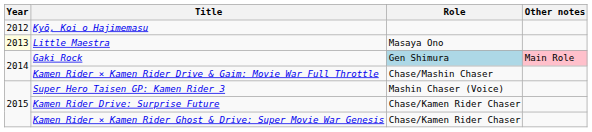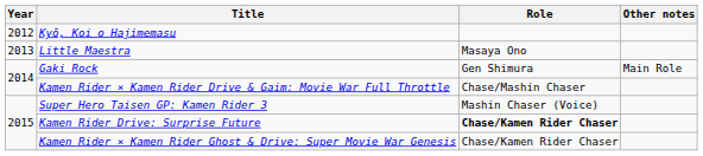Little Maestra | Year: lightyellow background -> no background
Gaki Rock | Role: lightblue background -> no background
Gaki Rock | Other notes: pink background -> no background
Kamen Rider Drive: Surprise Future | Role: normal -> bold
